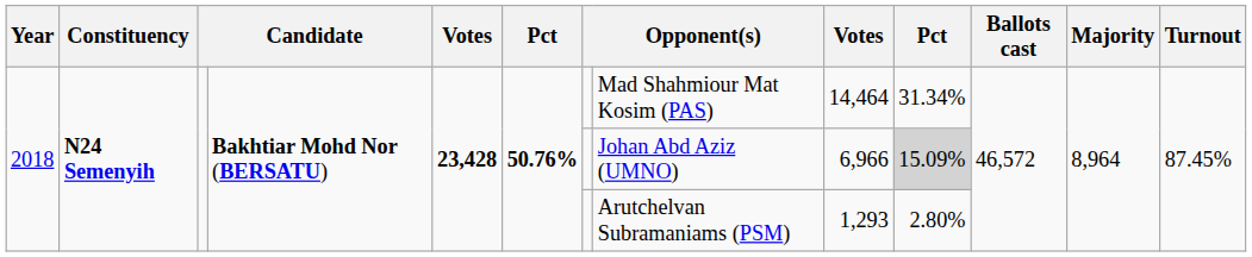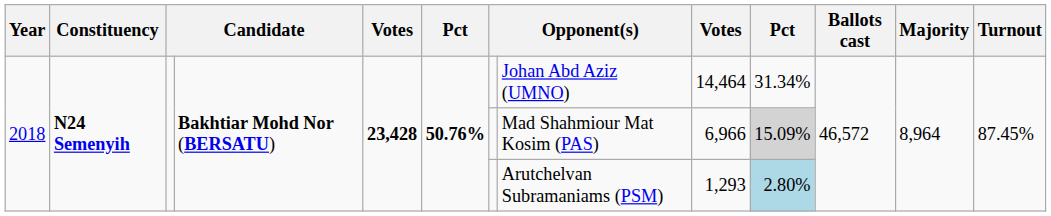row 2 | column 8: Mad Shahmiour Mat Kosim (PAS) -> Johan Abd Aziz (UMNO)
row 3 | column 8: Johan Abd Aziz (UMNO) -> Mad Shahmiour Mat Kosim (PAS)
row 4 | column 10: no background -> lightblue background
